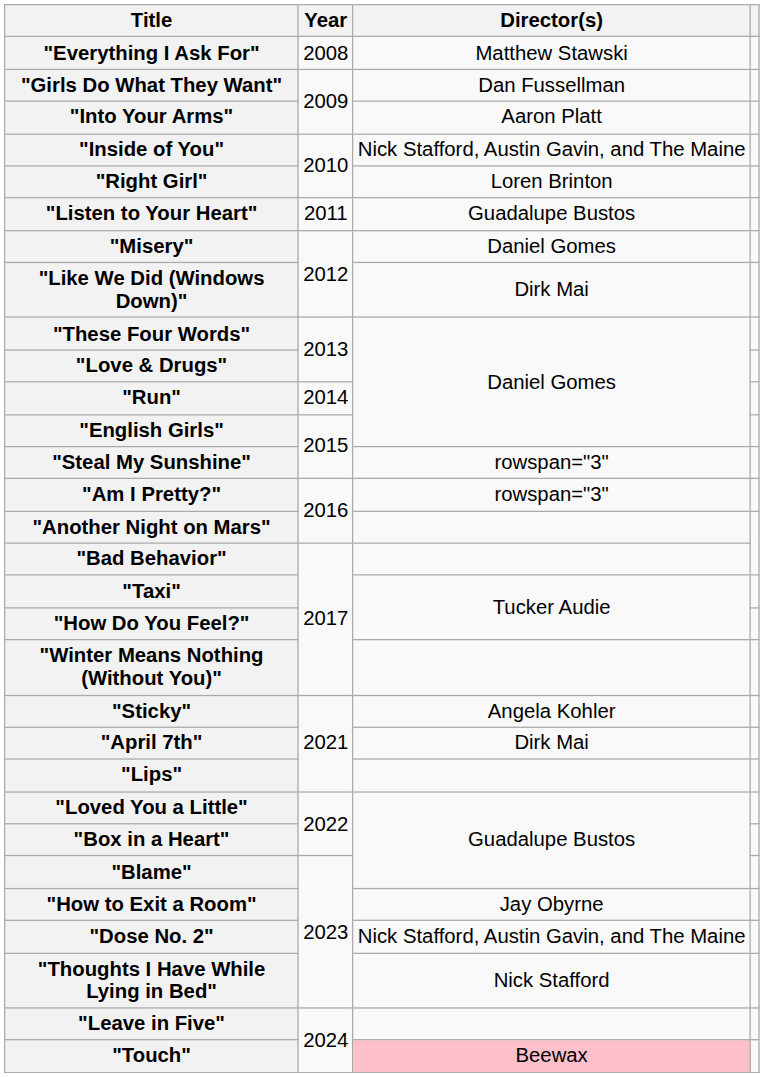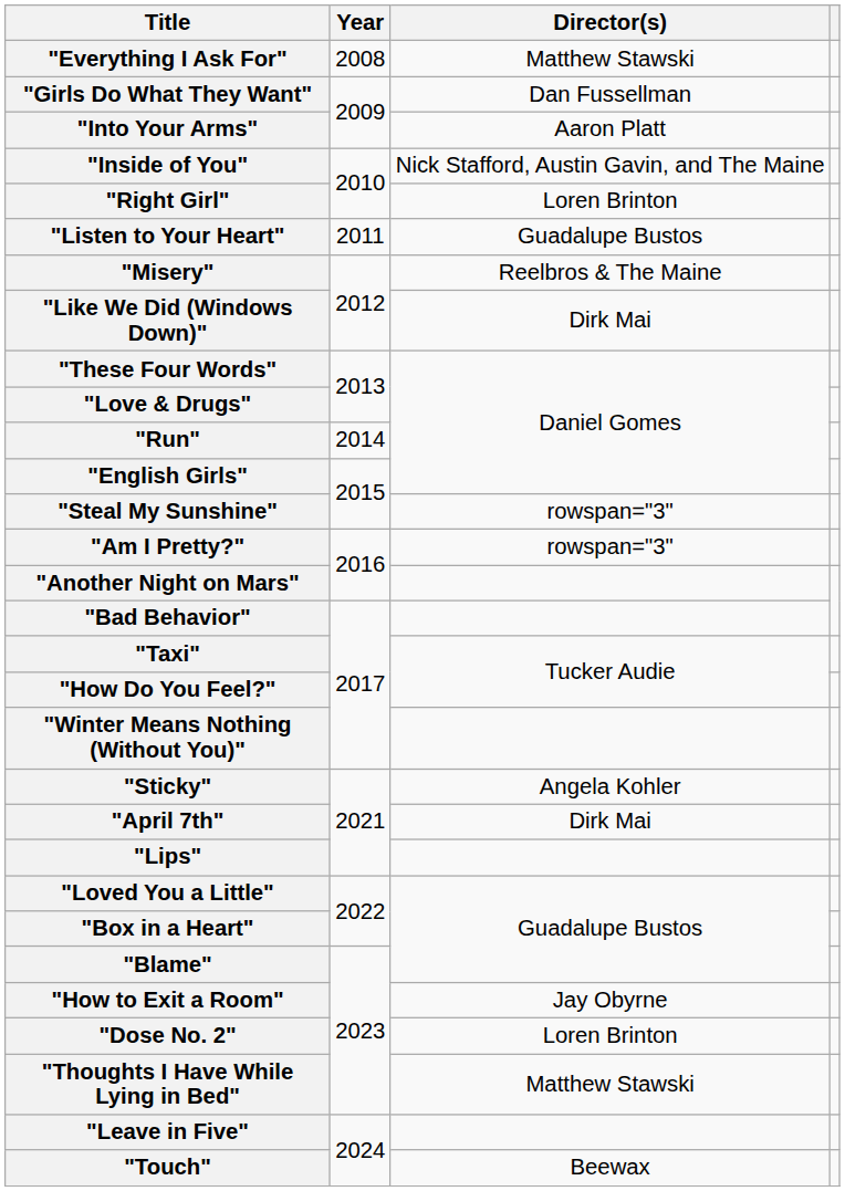"Misery" | Director(s): Daniel Gomes -> Reelbros & The Maine
"Dose No. 2" | Director(s): Nick Stafford, Austin Gavin, and The Maine -> Loren Brinton
"Thoughts I Have While Lying in Bed" | Director(s): Nick Stafford -> Matthew Stawski
"Touch" | Director(s): pink background -> no background
